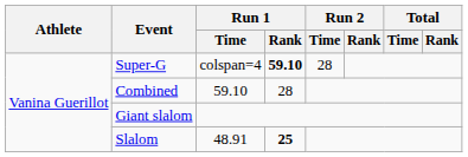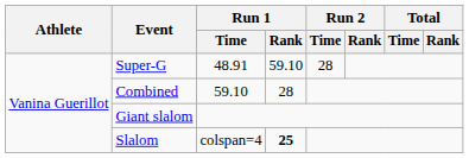Super-G | Run 1 / Time: colspan=4 -> 48.91
Super-G | Run 1 / Rank: bold -> normal
Slalom | Run 1 / Time: 48.91 -> colspan=4
